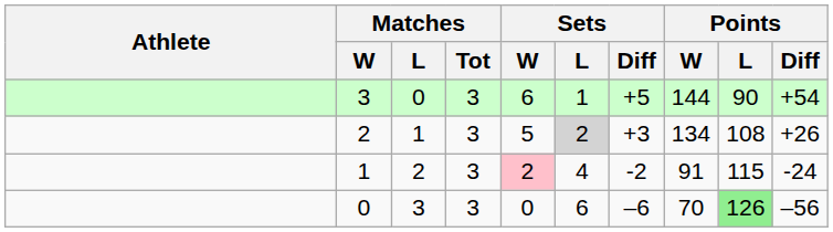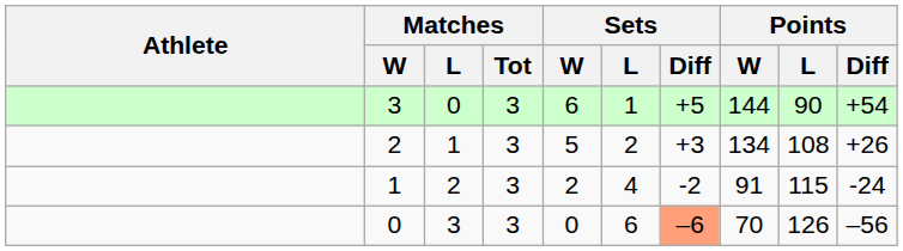row 4 | Sets / L: lightgrey background -> no background
row 5 | Sets / W: pink background -> no background
row 6 | Sets / Diff: no background -> lightsalmon background
row 6 | Points / L: lightgreen background -> no background
